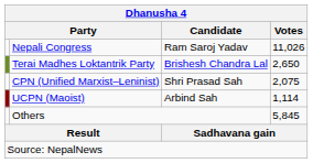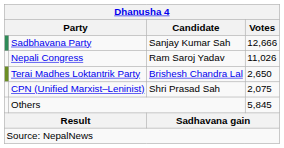+ row: Sadbhavana Party | Sanjay Kumar Sah | 12,666
- row: UCPN (Maoist) | Arbind Sah | 1,114
